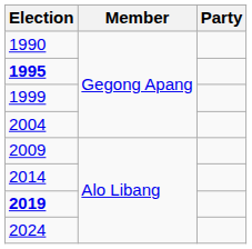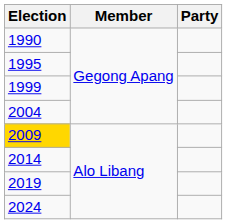1995 | Election: bold -> normal
2009 | Election: no background -> gold background
2019 | Election: bold -> normal
